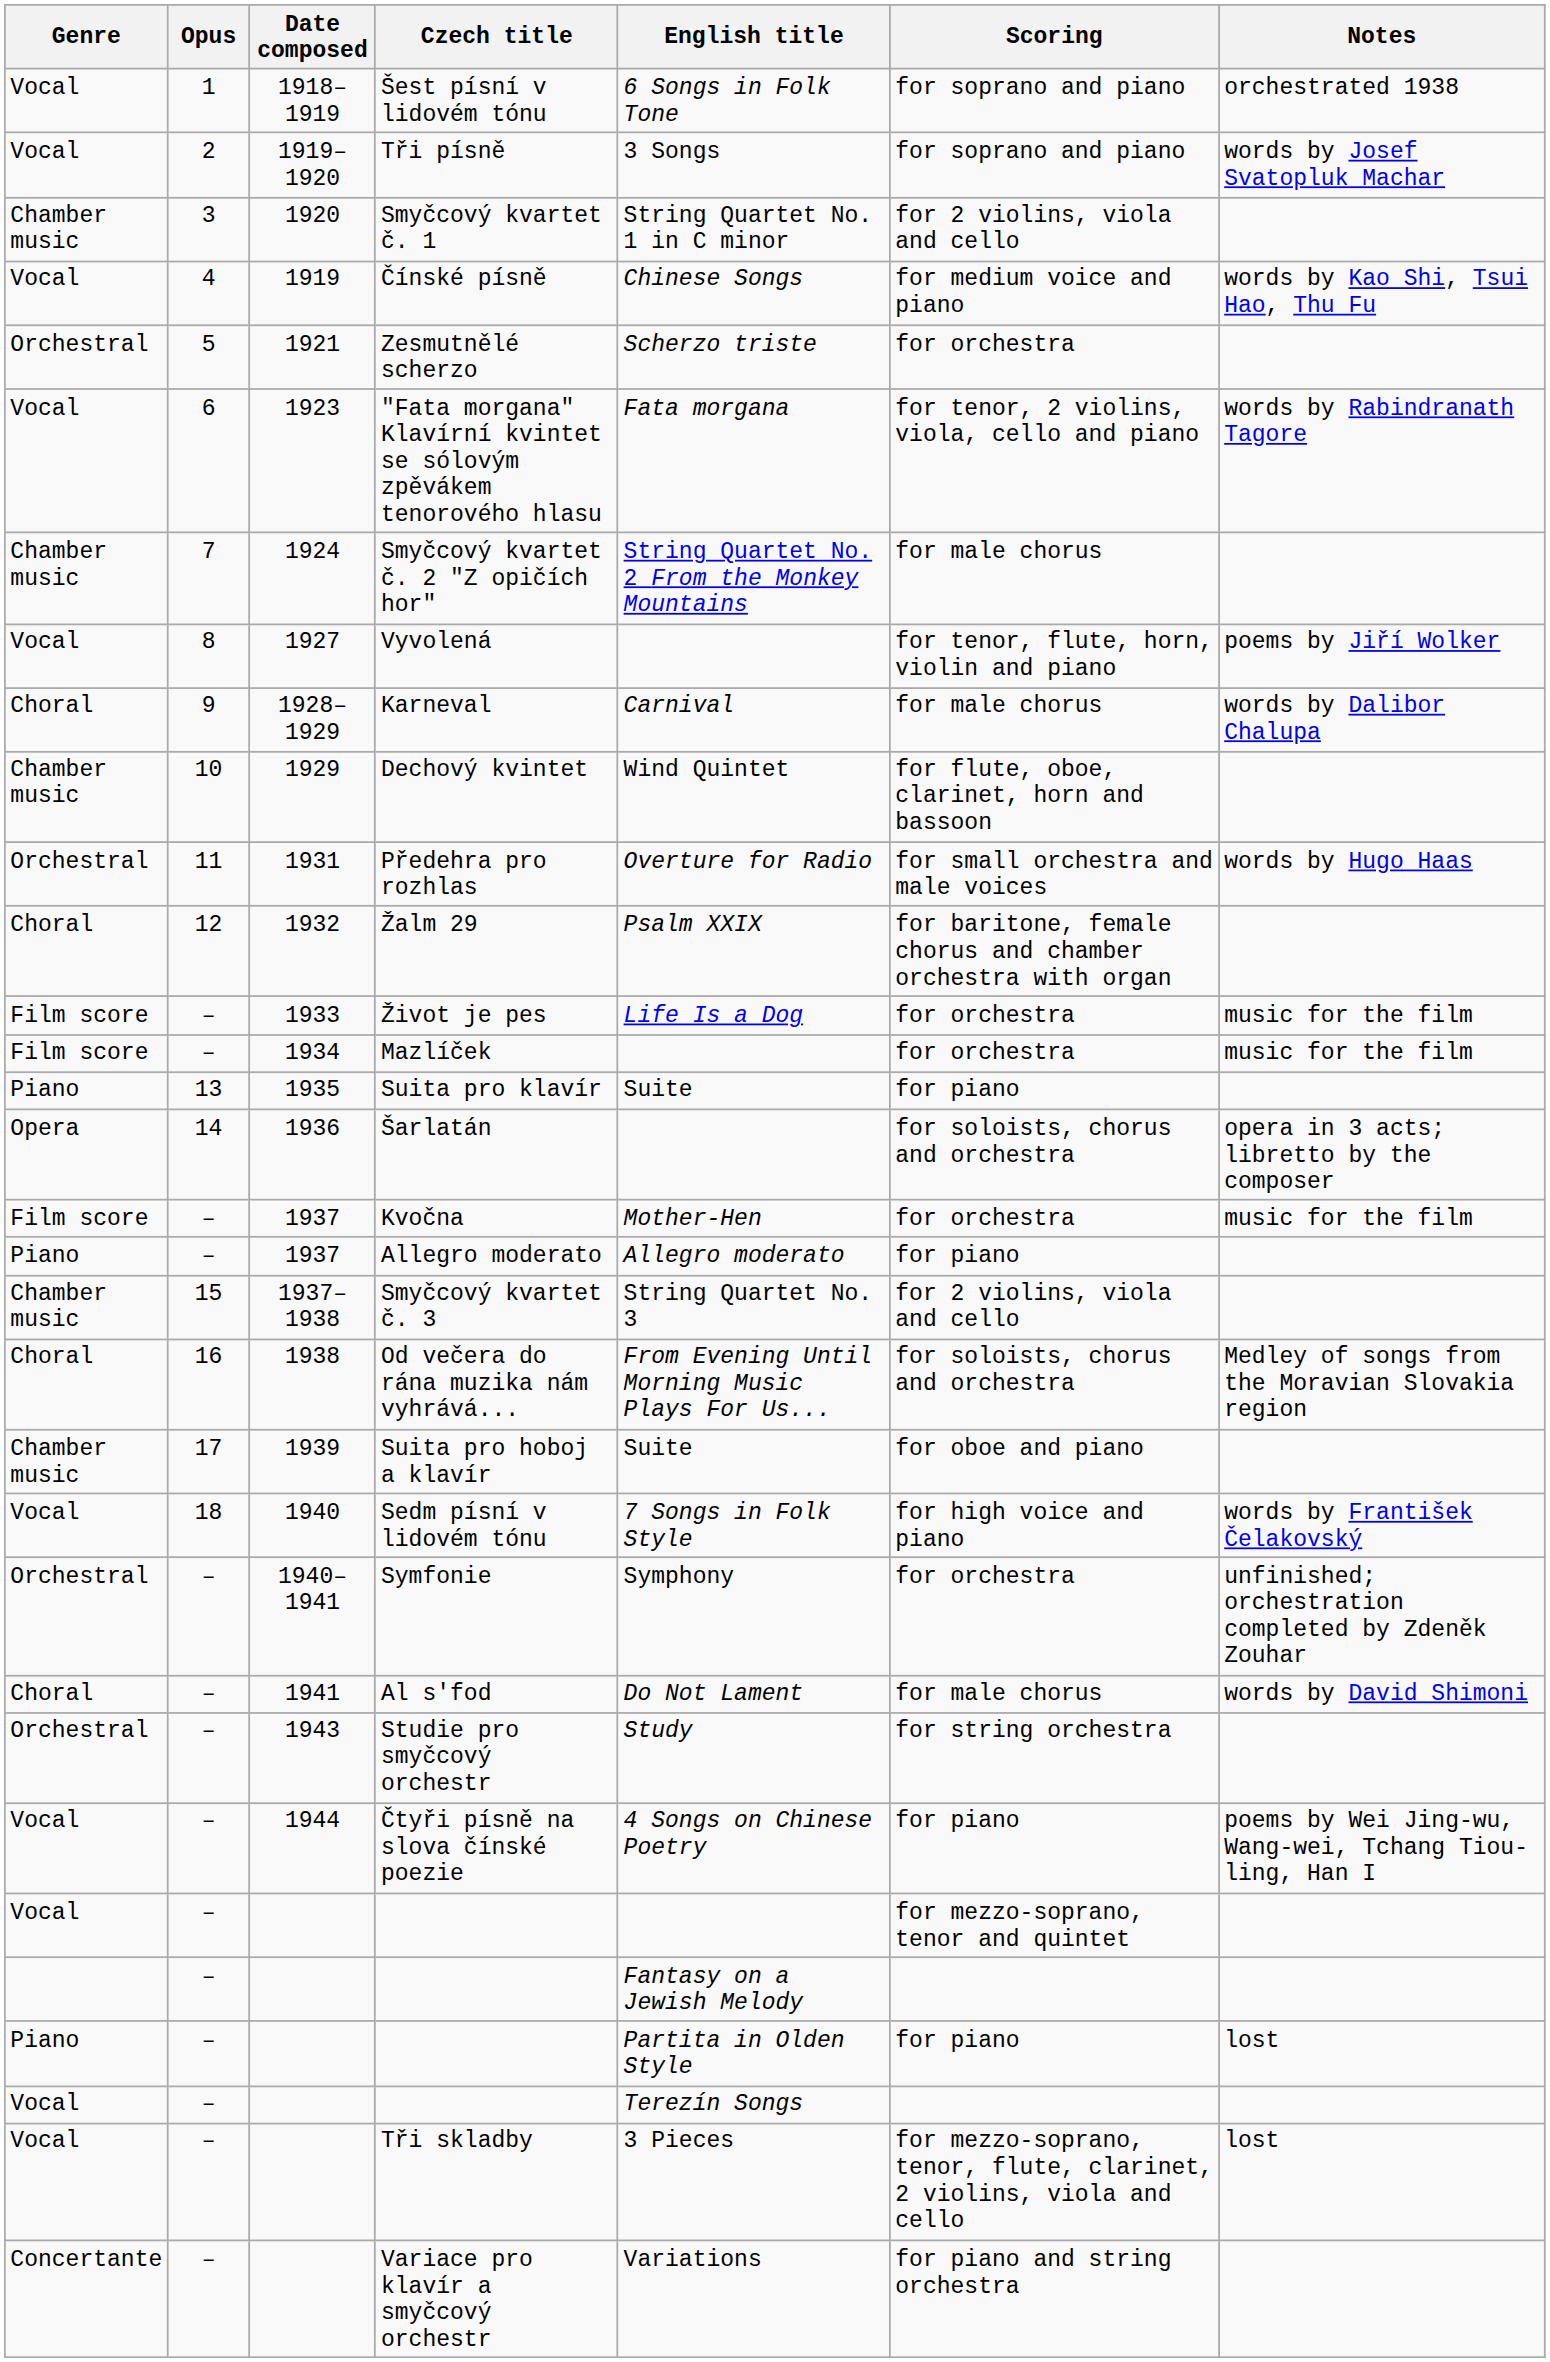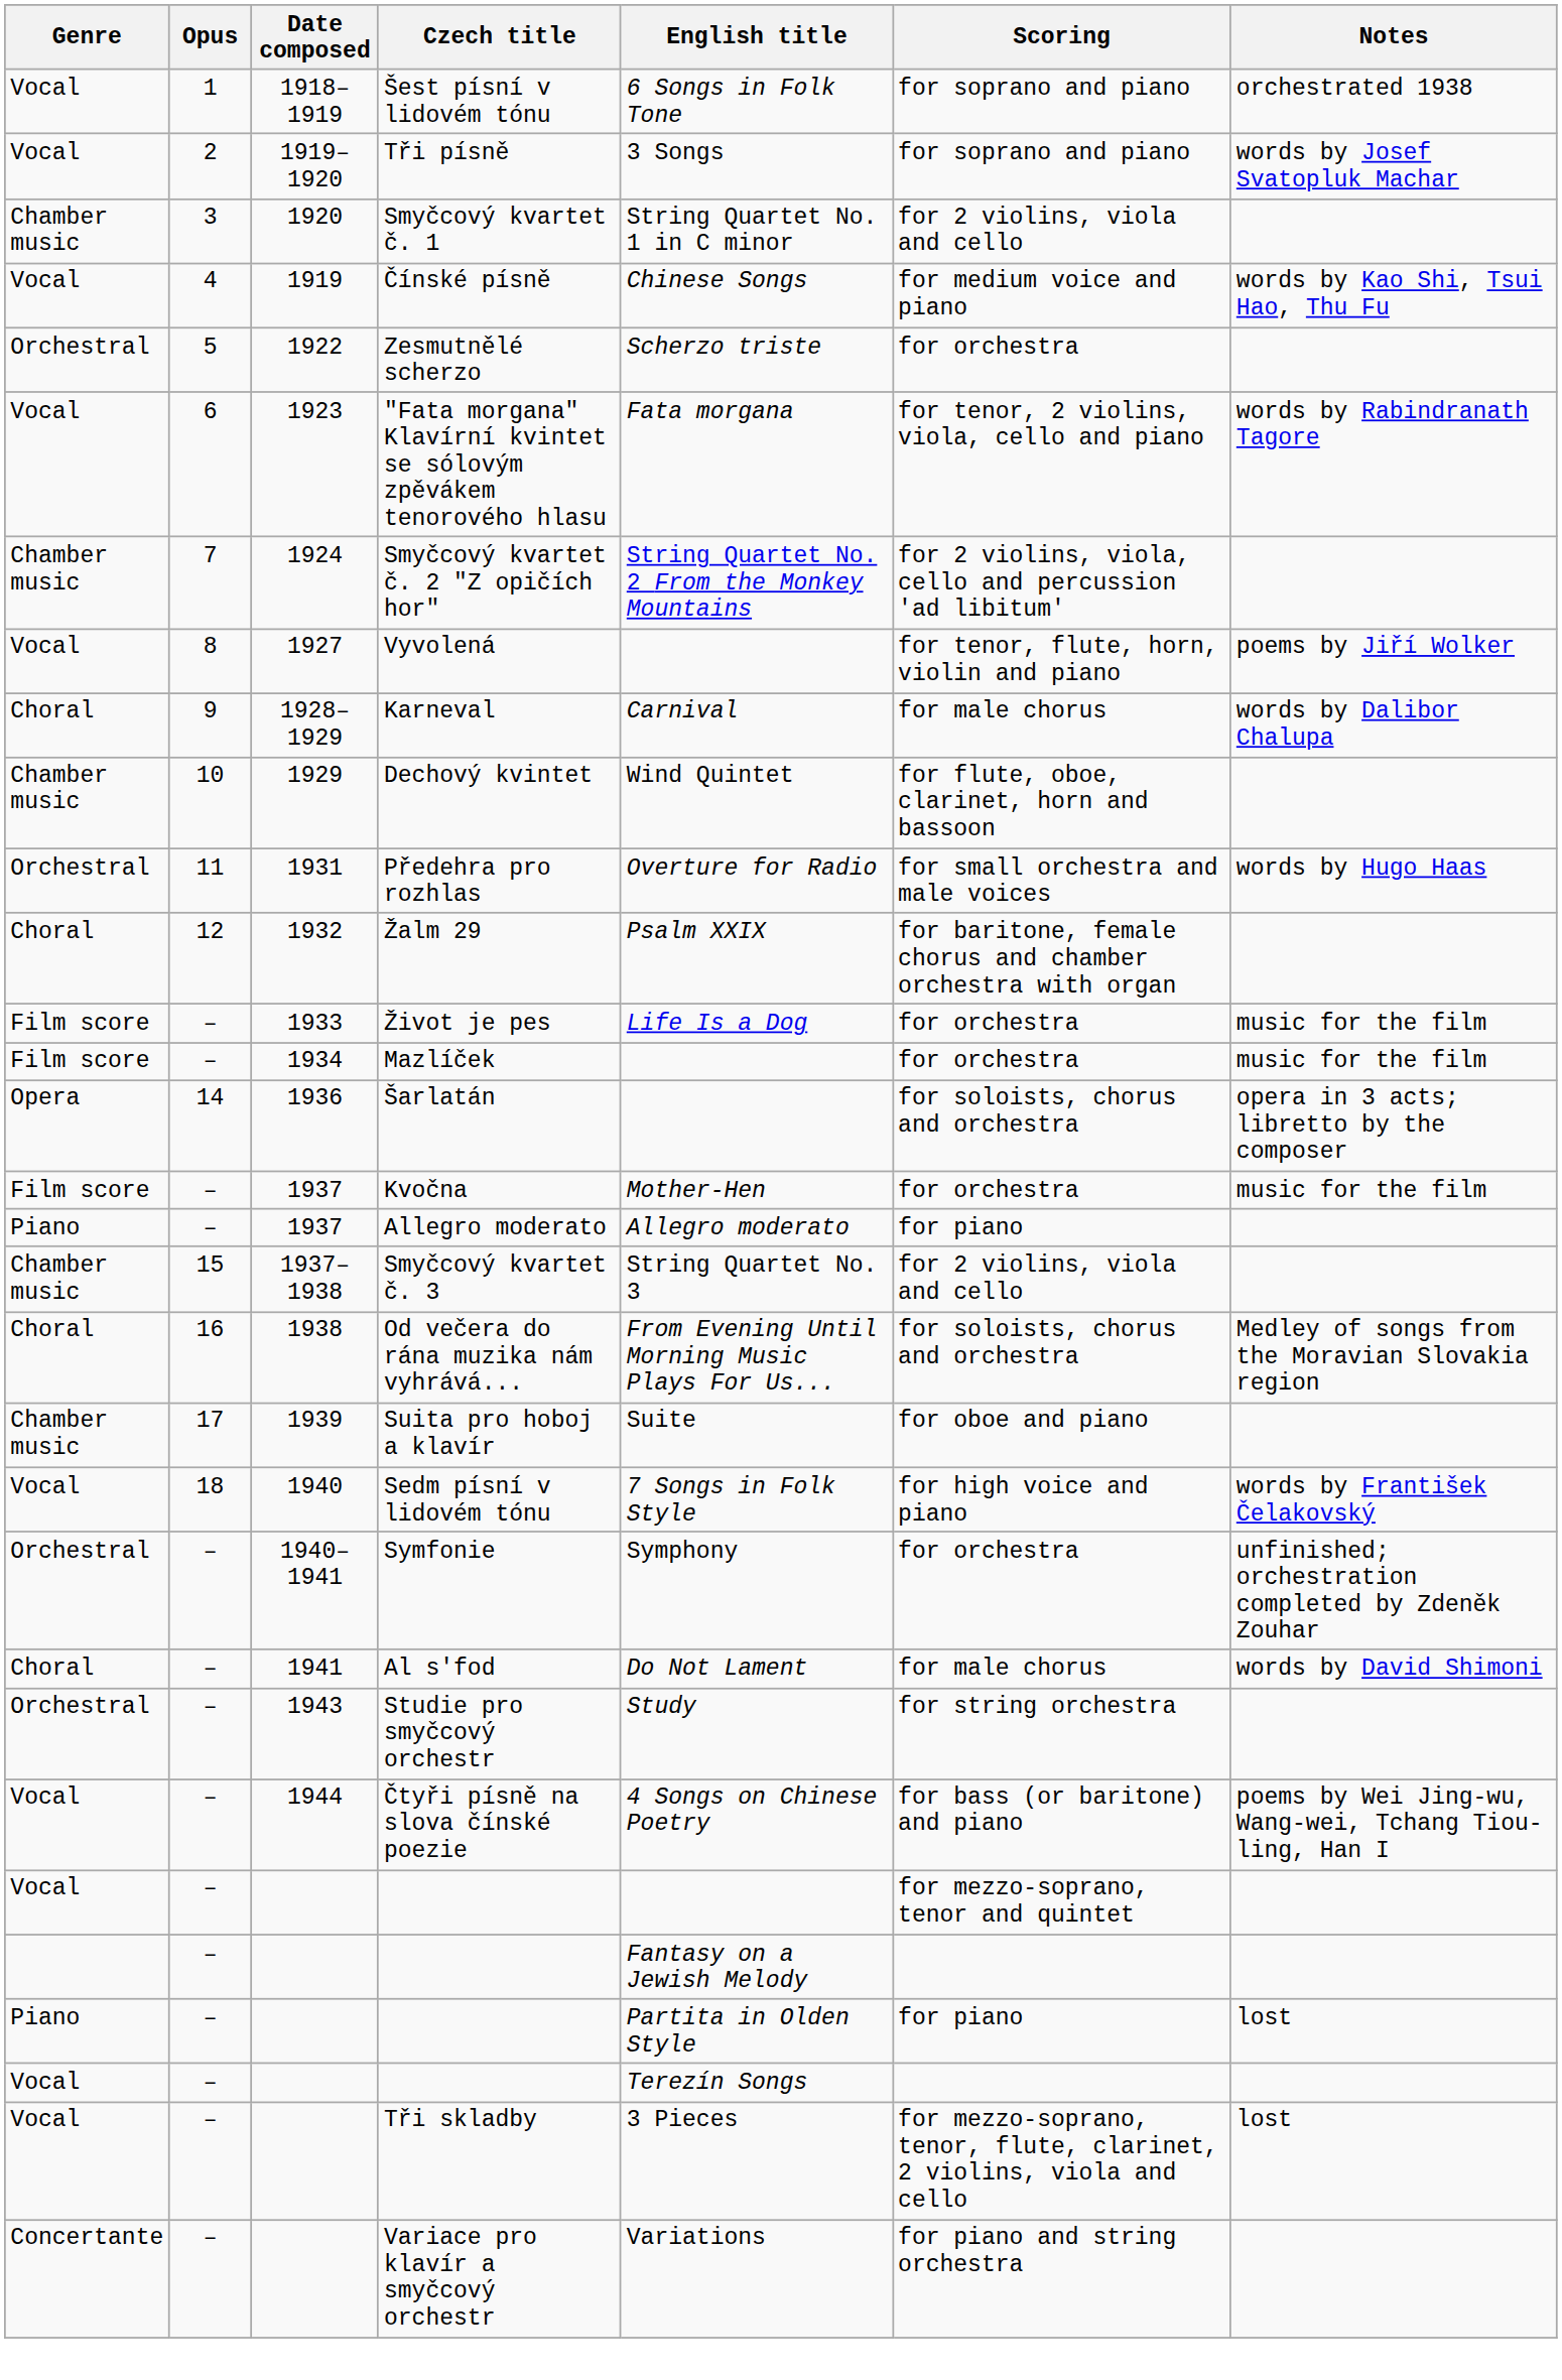Zesmutnělé scherzo | Date composed: 1921 -> 1922
Smyčcový kvartet č. 2 "Z opičích hor" | Scoring: for male chorus -> for 2 violins, viola, cello and percussion 'ad libitum'
- row: Piano | 13 | 1935 | Suita pro klavír | Suite | for piano
Čtyři písně na slova čínské poezie | Scoring: for piano -> for bass (or baritone) and piano
